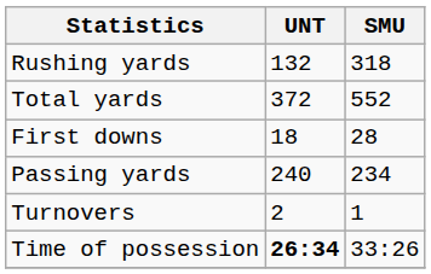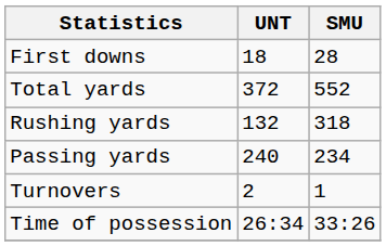rows swapped: First downs <-> Rushing yards
Time of possession | UNT: bold -> normal
